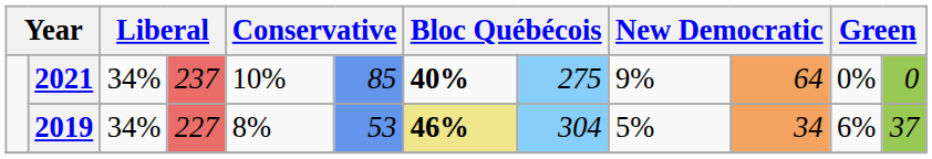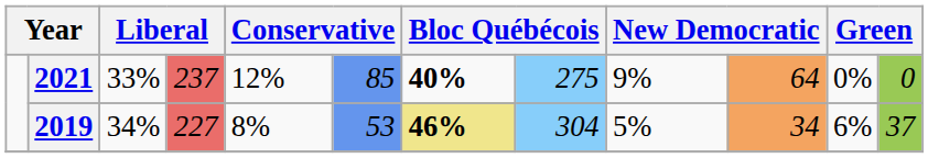2021 | column 3: 34% -> 33%
2021 | column 5: 10% -> 12%
